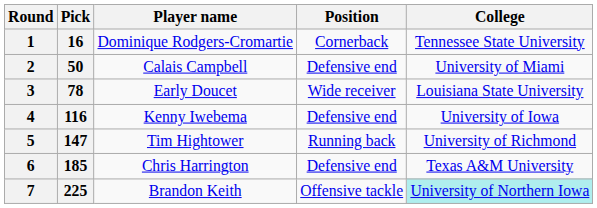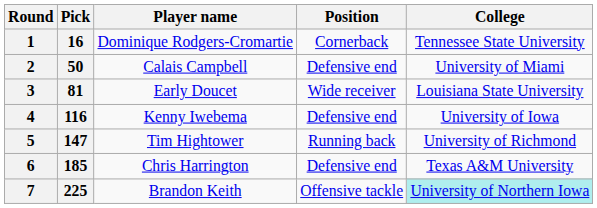3 | Pick: 78 -> 81
